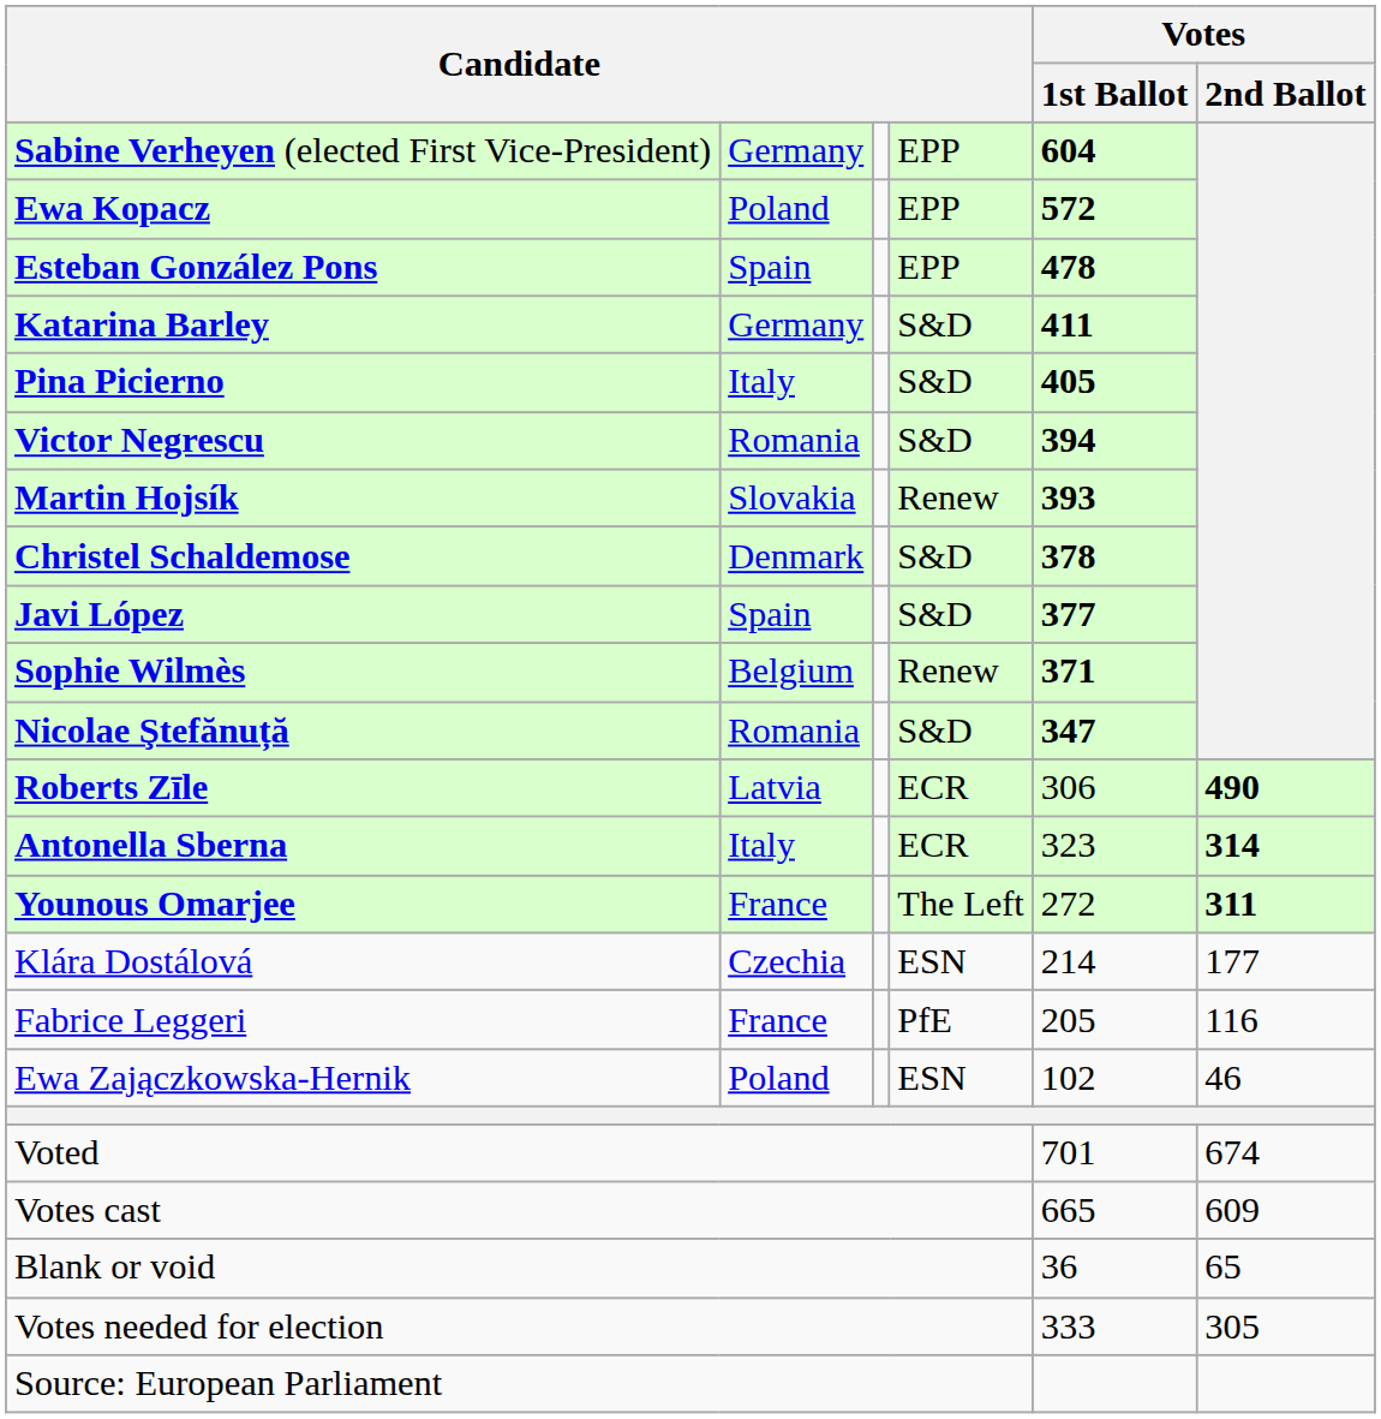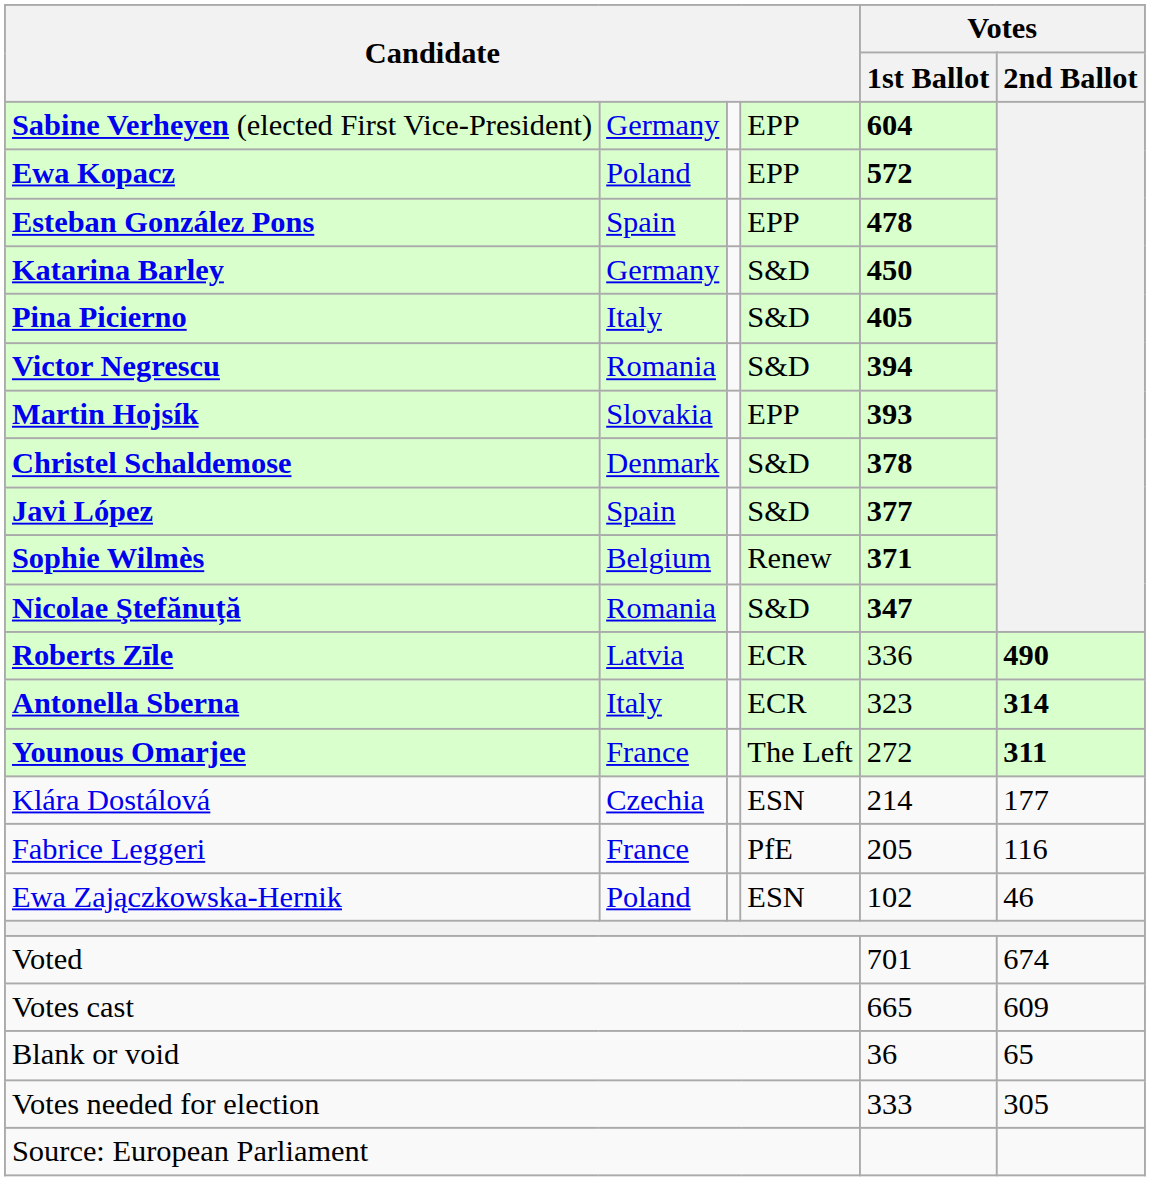Katarina Barley | Votes / 1st Ballot: 411 -> 450
Martin Hojsík | column 4: Renew -> EPP
Roberts Zīle | Votes / 1st Ballot: 306 -> 336
